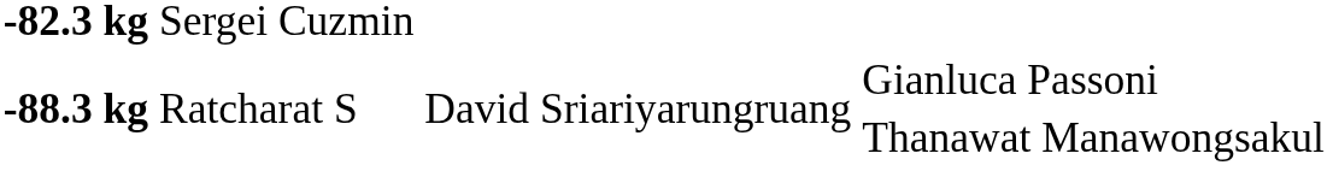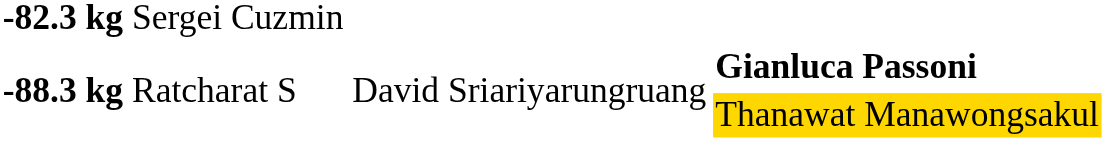Gianluca Passoni | column 4: normal -> bold
Thanawat Manawongsakul | column 4: no background -> gold background
